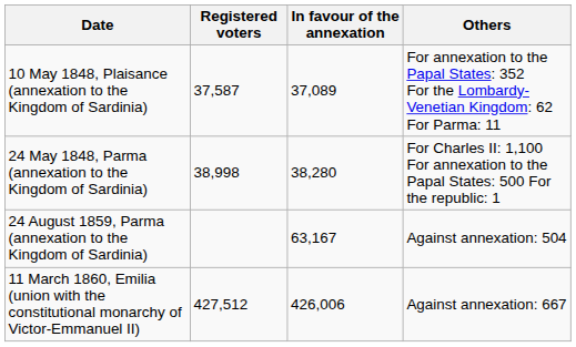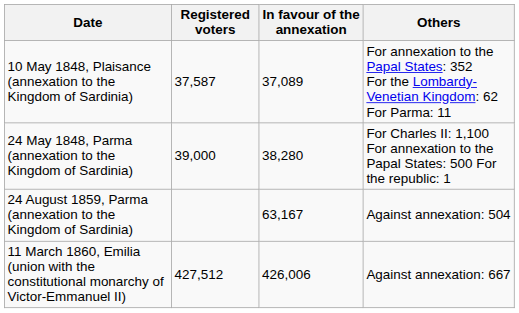24 May 1848, Parma (annexation to the Kingdom of Sardinia) | Registered voters: 38,998 -> 39,000
